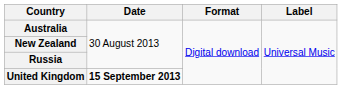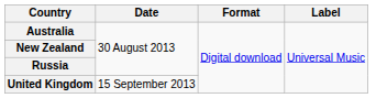United Kingdom | Date: bold -> normal
